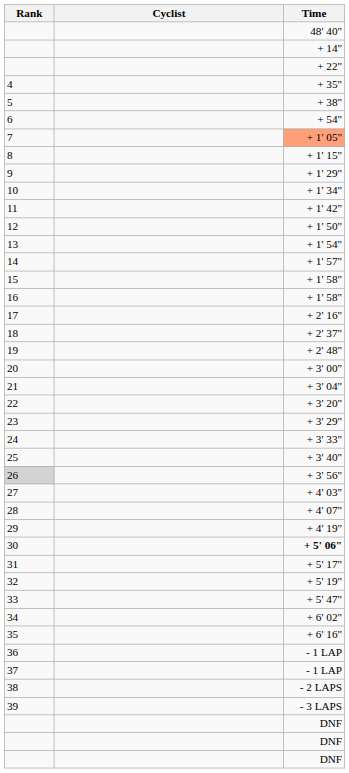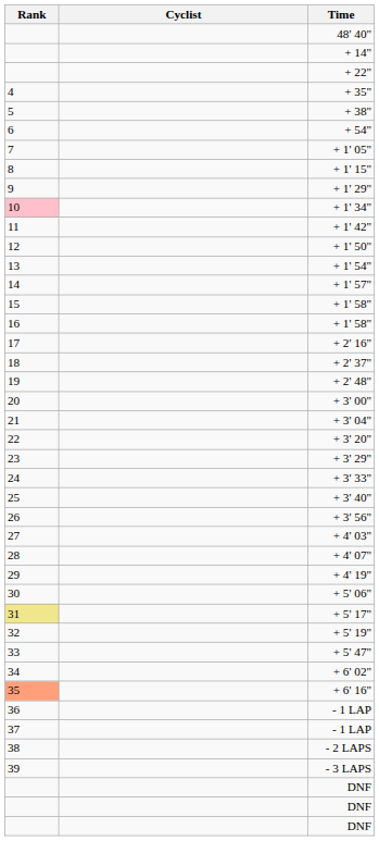+ 1' 05" | Time: lightsalmon background -> no background
+ 1' 34" | Rank: no background -> pink background
+ 3' 56" | Rank: lightgrey background -> no background
+ 5' 06" | Time: bold -> normal
+ 5' 17" | Rank: no background -> khaki background
+ 6' 16" | Rank: no background -> lightsalmon background
